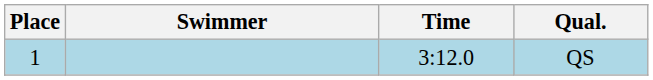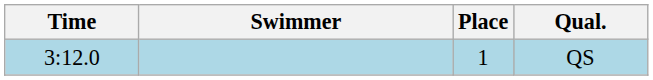columns swapped: Place <-> Time
